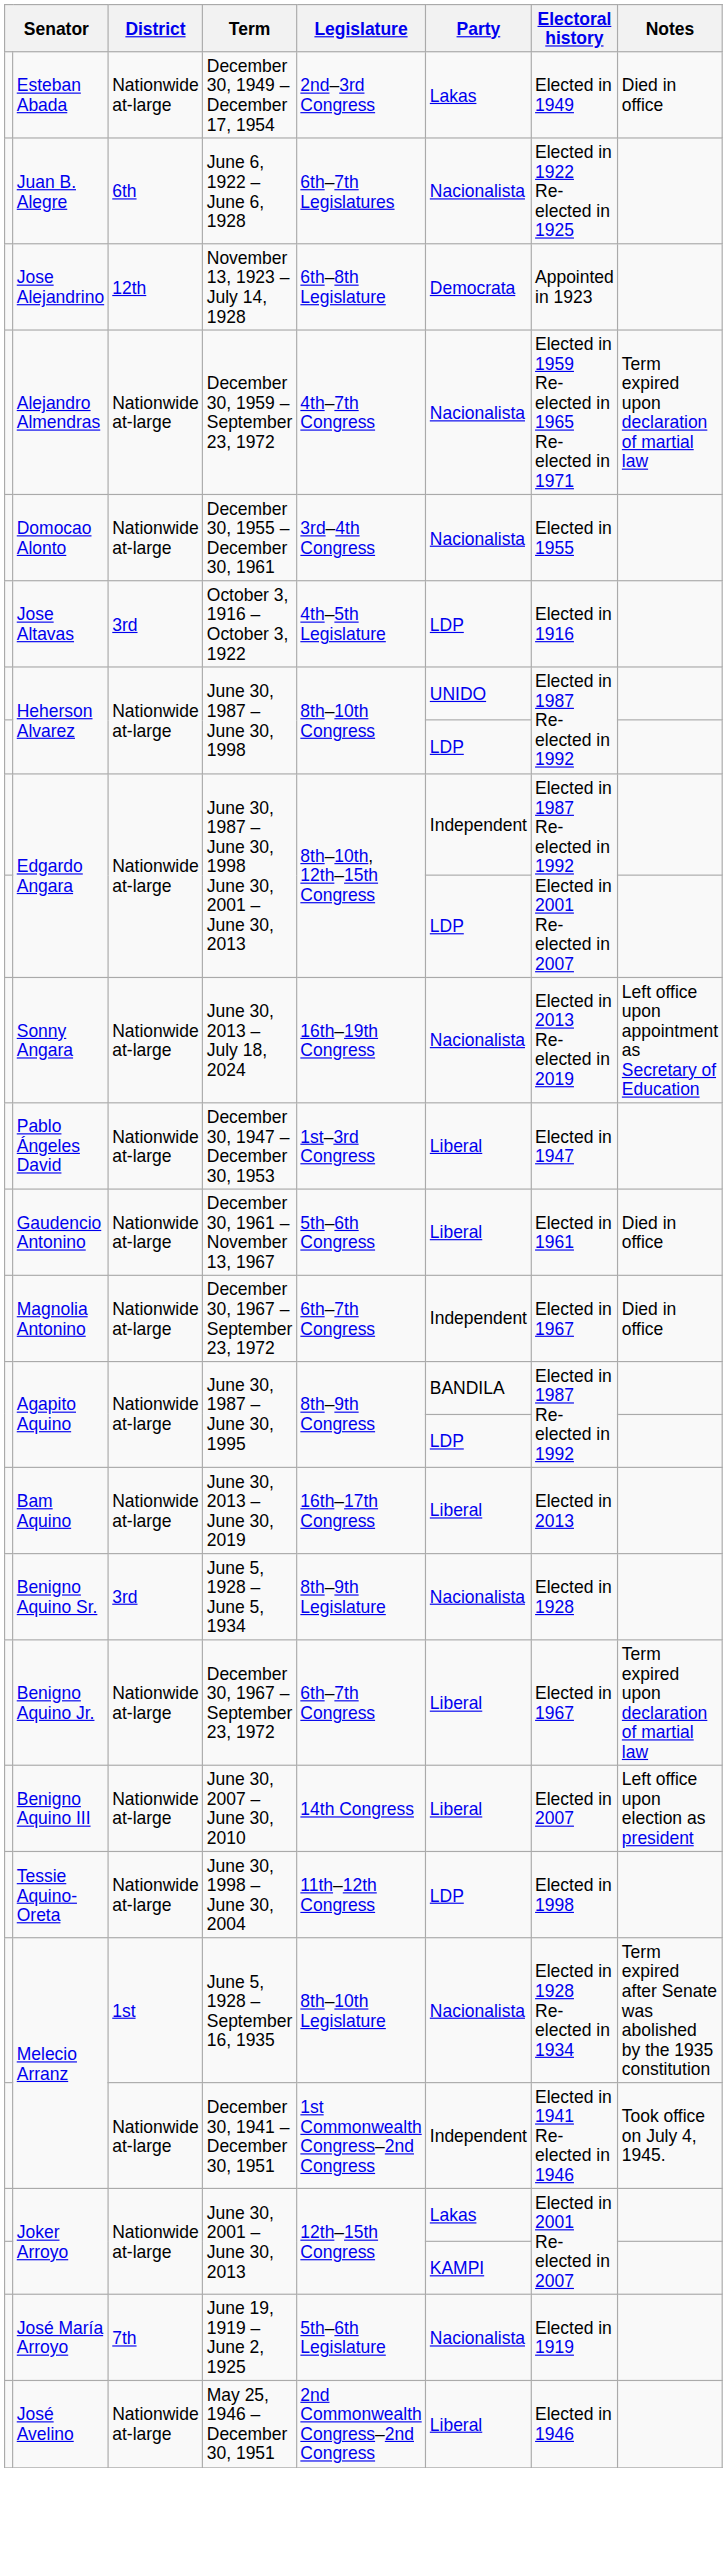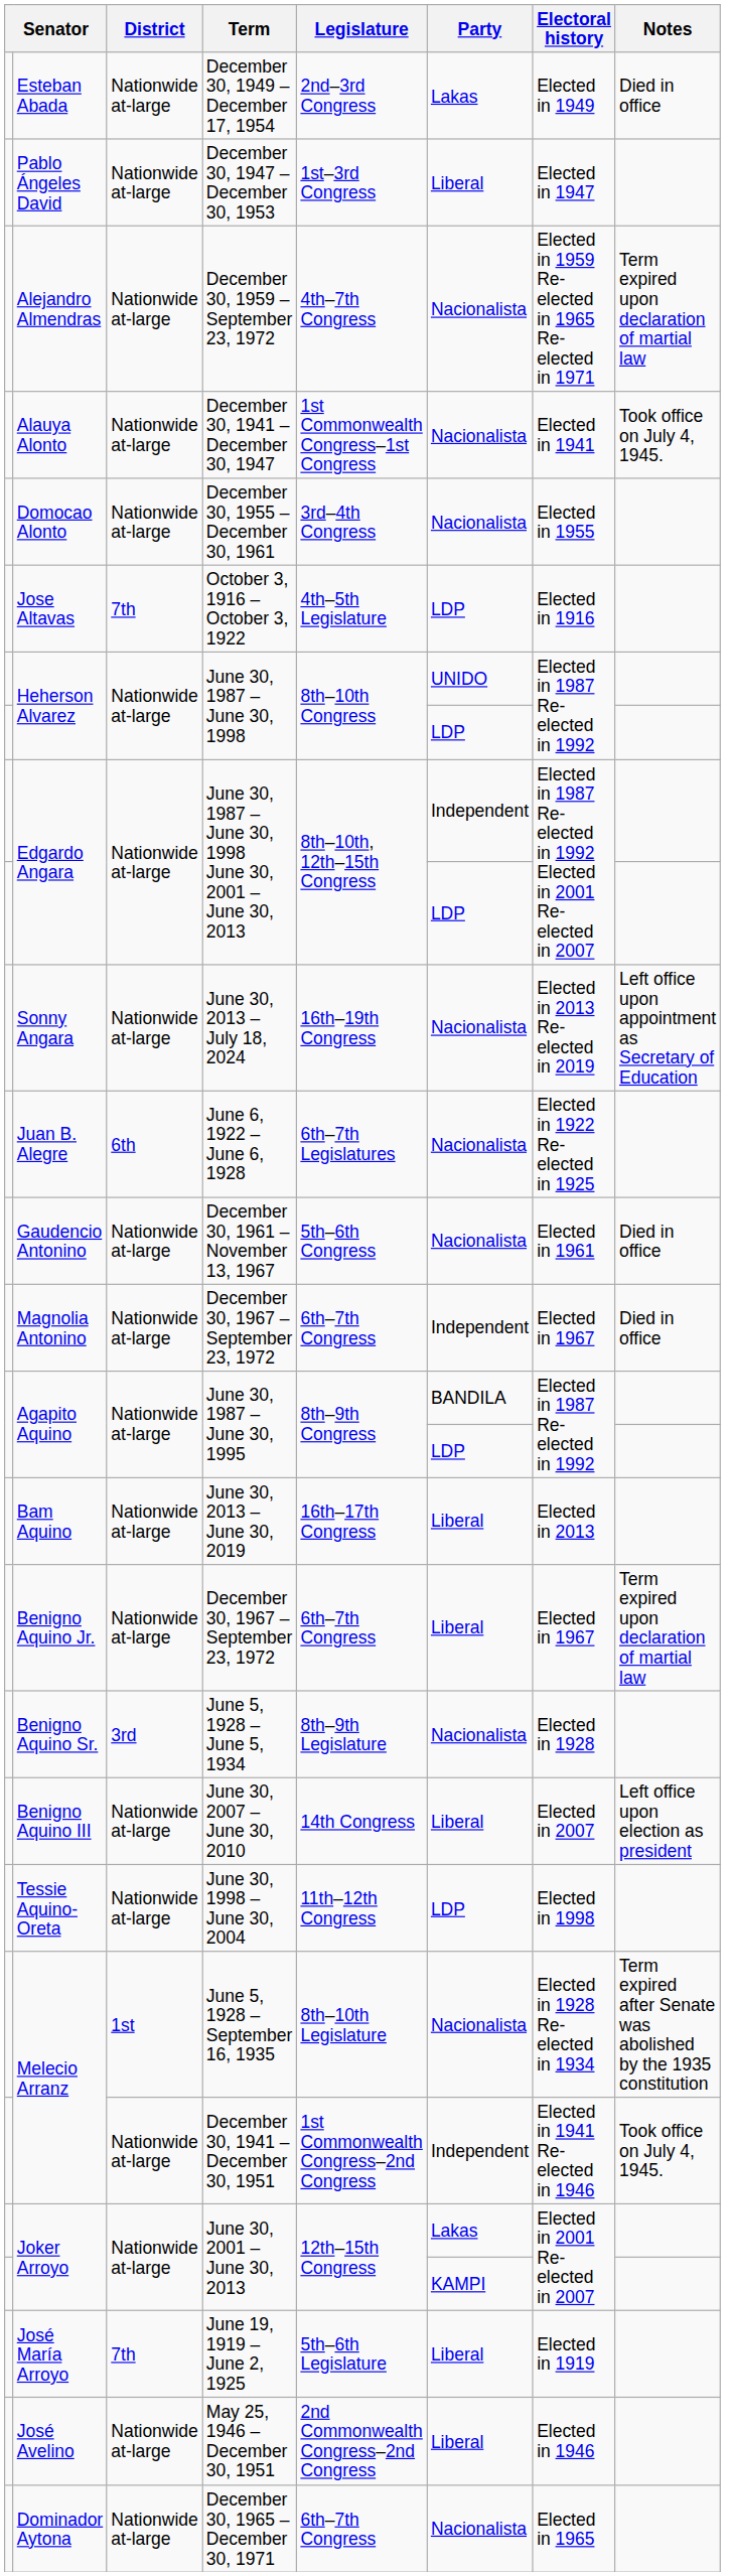rows swapped: Juan B. Alegre <-> Pablo Ángeles David
- row: Jose Alejandrino | 12th | November 13, 1923 – July 14, 1928 | 6th–8th Legislature | Democrata | Appointed in 1923
+ row: Alauya Alonto | Nationwide at-large | December 30, 1941 – December 30, 1947 | 1st Commonwealth Congress–1st Congress | Nacionalista | Elected in 1941 | Took office on July 4, 1945.
Jose Altavas | District: 3rd -> 7th
Gaudencio Antonino | Party: Liberal -> Nacionalista
rows swapped: Benigno Aquino Sr. <-> Benigno Aquino Jr.
José María Arroyo | Party: Nacionalista -> Liberal
+ row: Dominador Aytona | Nationwide at-large | December 30, 1965 – December 30, 1971 | 6th–7th Congress | Nacionalista | Elected in 1965
